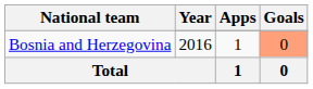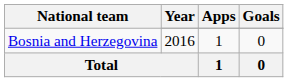2016 | Goals: lightsalmon background -> no background
